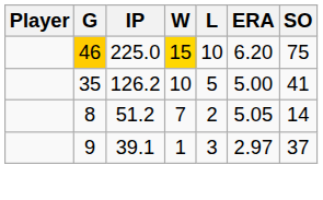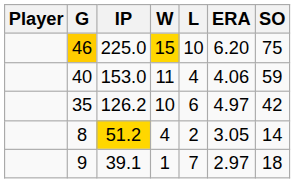+ row: 40 | 153.0 | 11 | 4 | 4.06 | 59
35 | L: 5 -> 6
35 | ERA: 5.00 -> 4.97
35 | SO: 41 -> 42
8 | IP: no background -> gold background
8 | W: 7 -> 4
8 | ERA: 5.05 -> 3.05
9 | L: 3 -> 7
9 | SO: 37 -> 18
